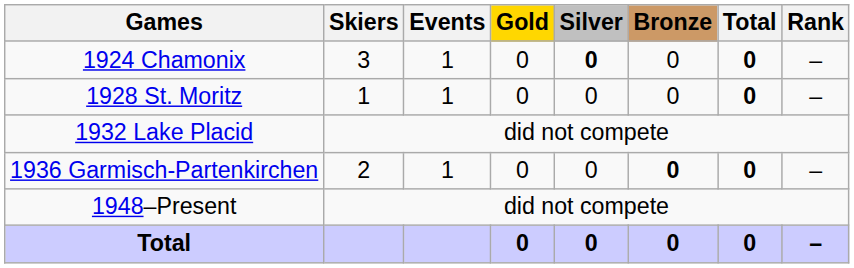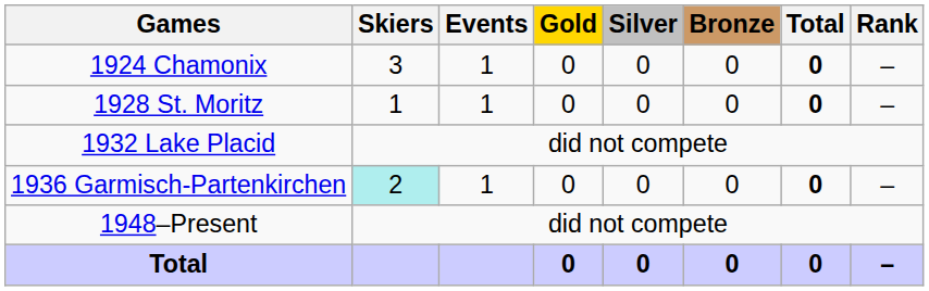1924 Chamonix | Silver: bold -> normal
1936 Garmisch-Partenkirchen | Skiers: no background -> paleturquoise background
1936 Garmisch-Partenkirchen | Bronze: bold -> normal
